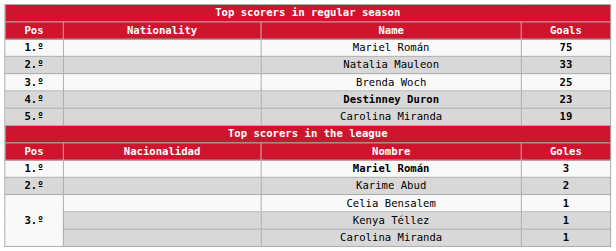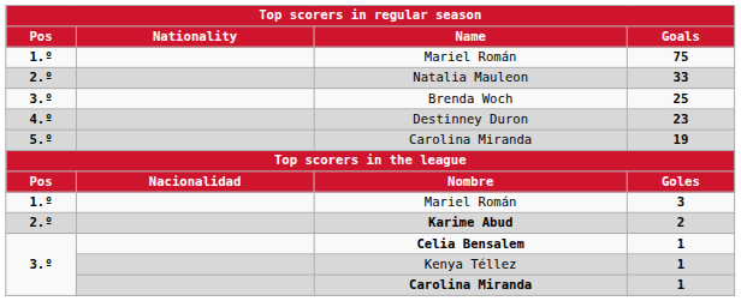Destinney Duron | Name: bold -> normal
Mariel Román / 3 | Name: bold -> normal
Karime Abud | Name: normal -> bold
Celia Bensalem | Name: normal -> bold
Carolina Miranda / 1 | Name: normal -> bold
